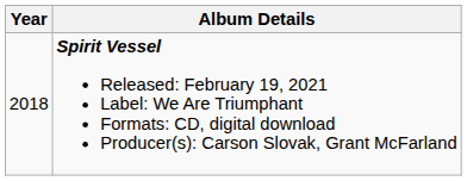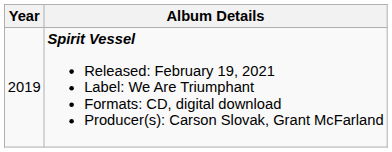row 2 | Year: 2018 -> 2019
